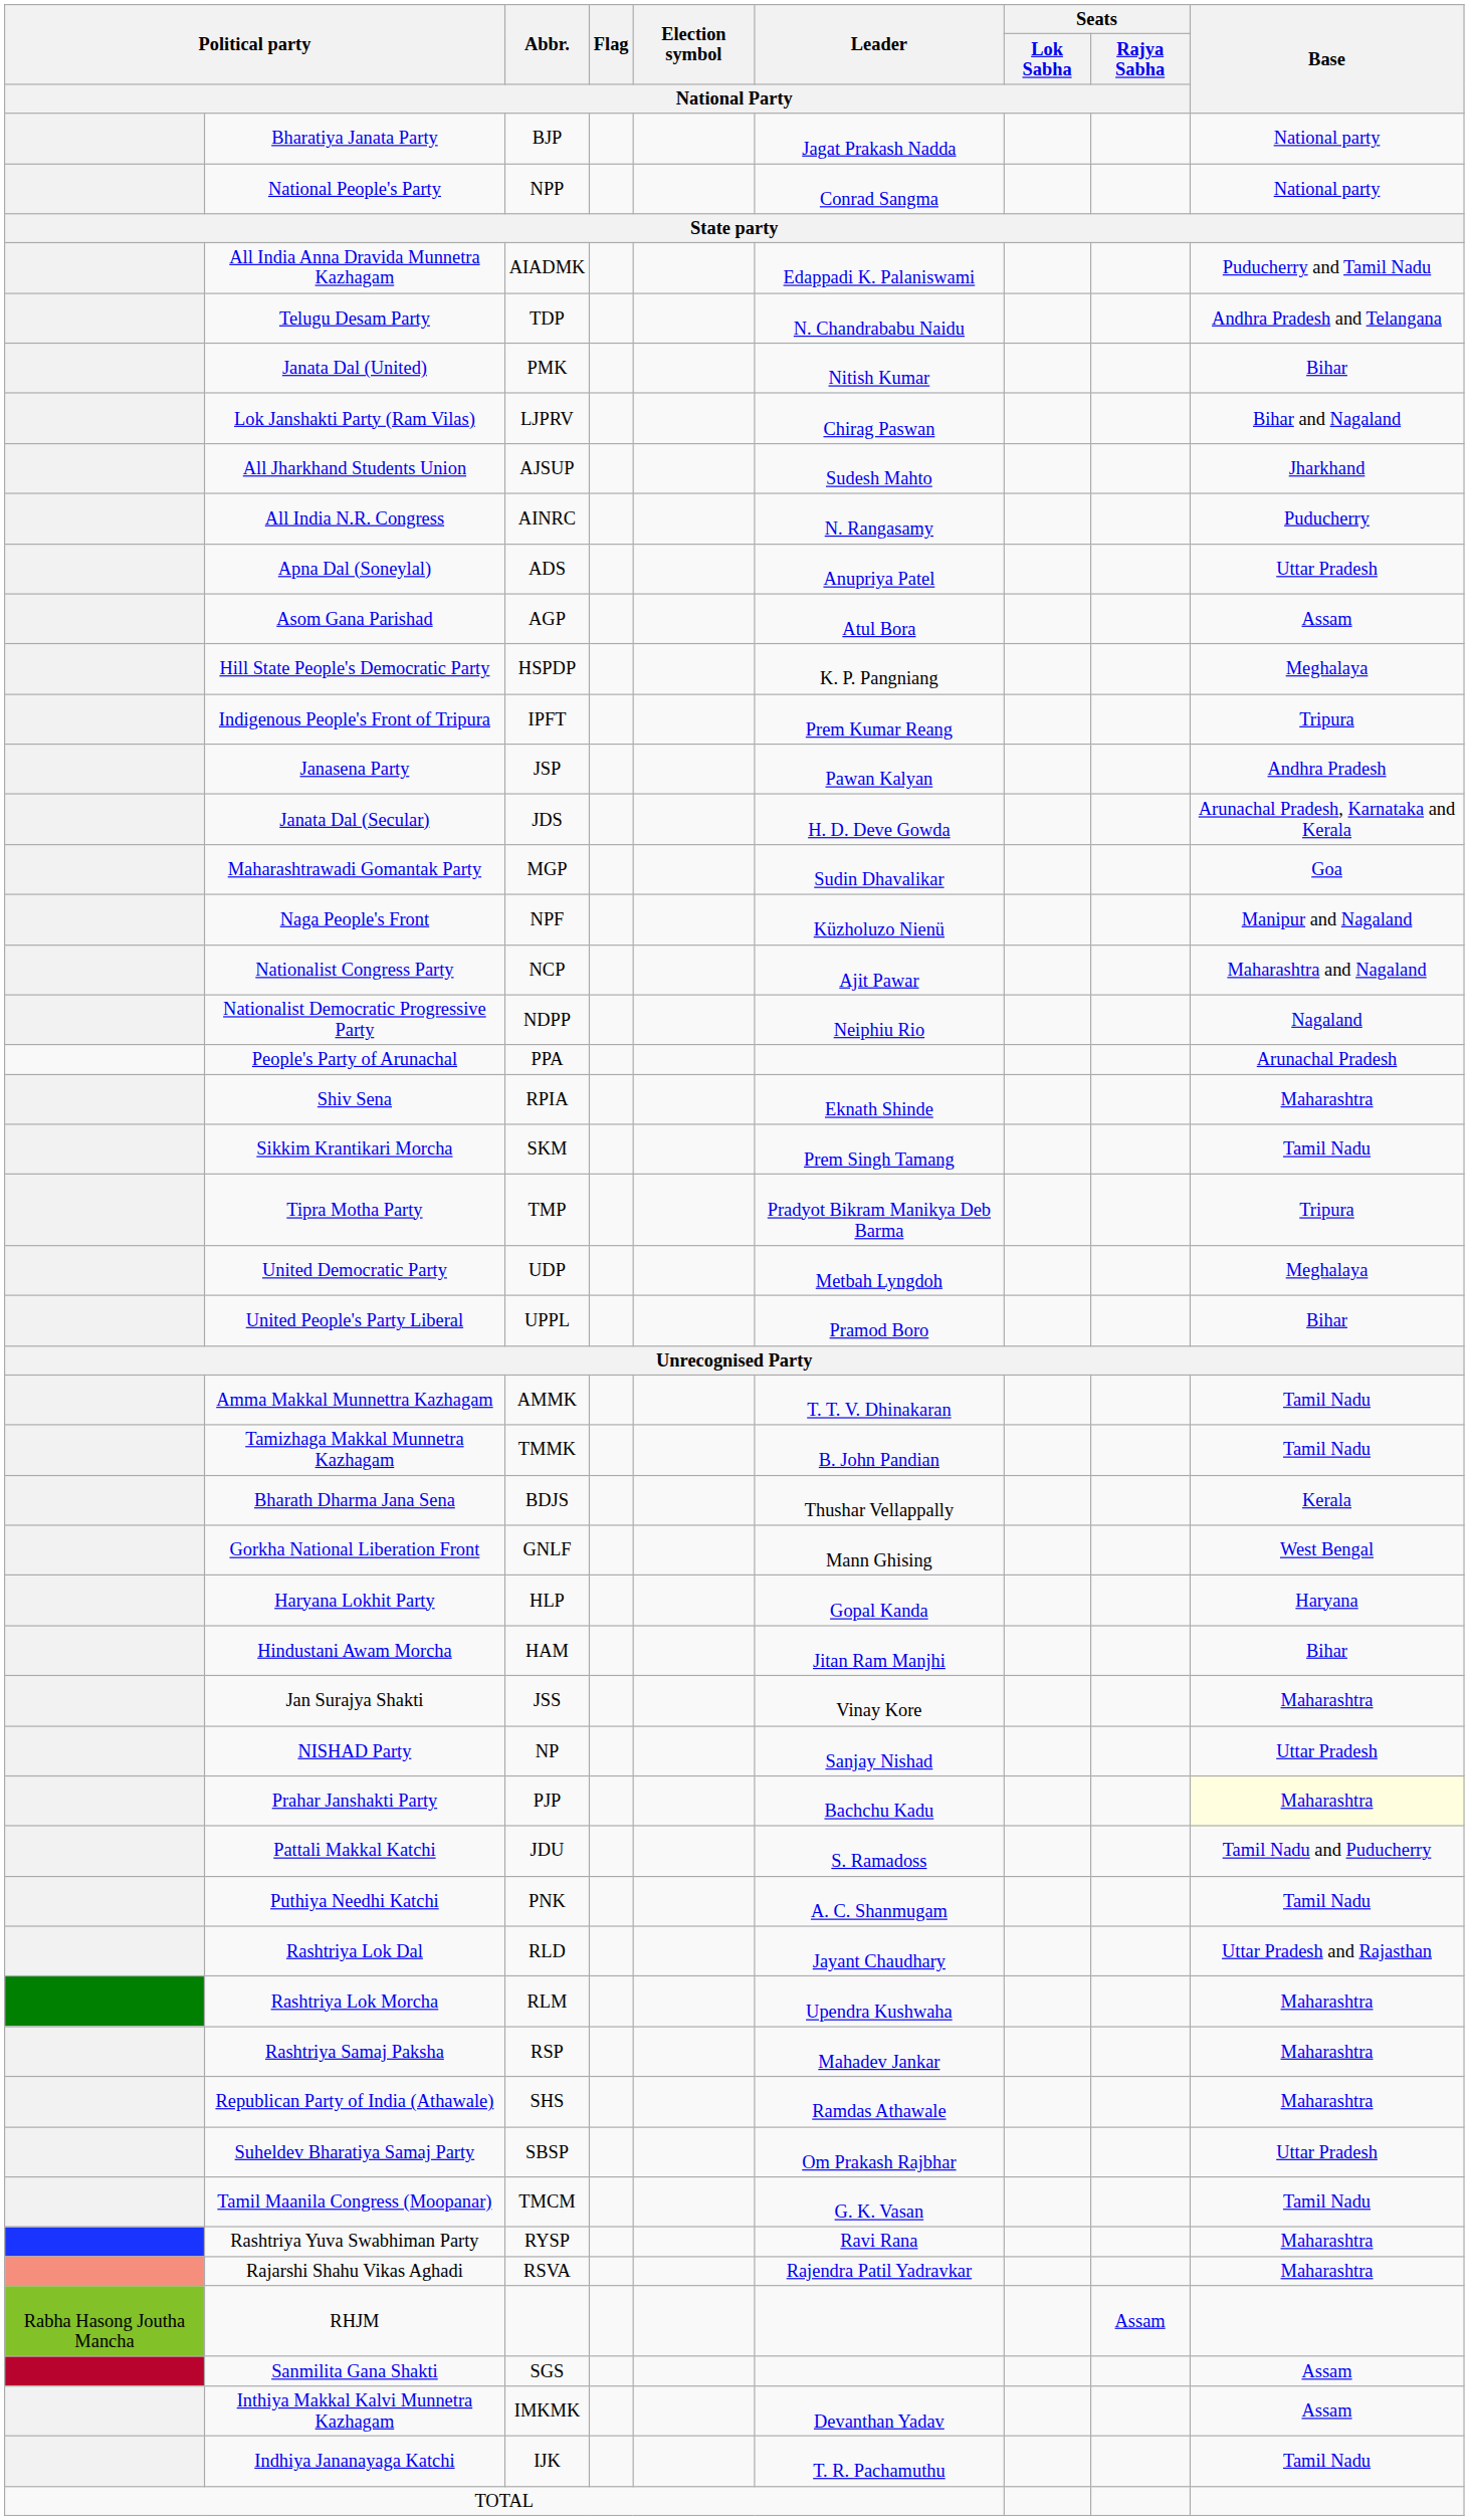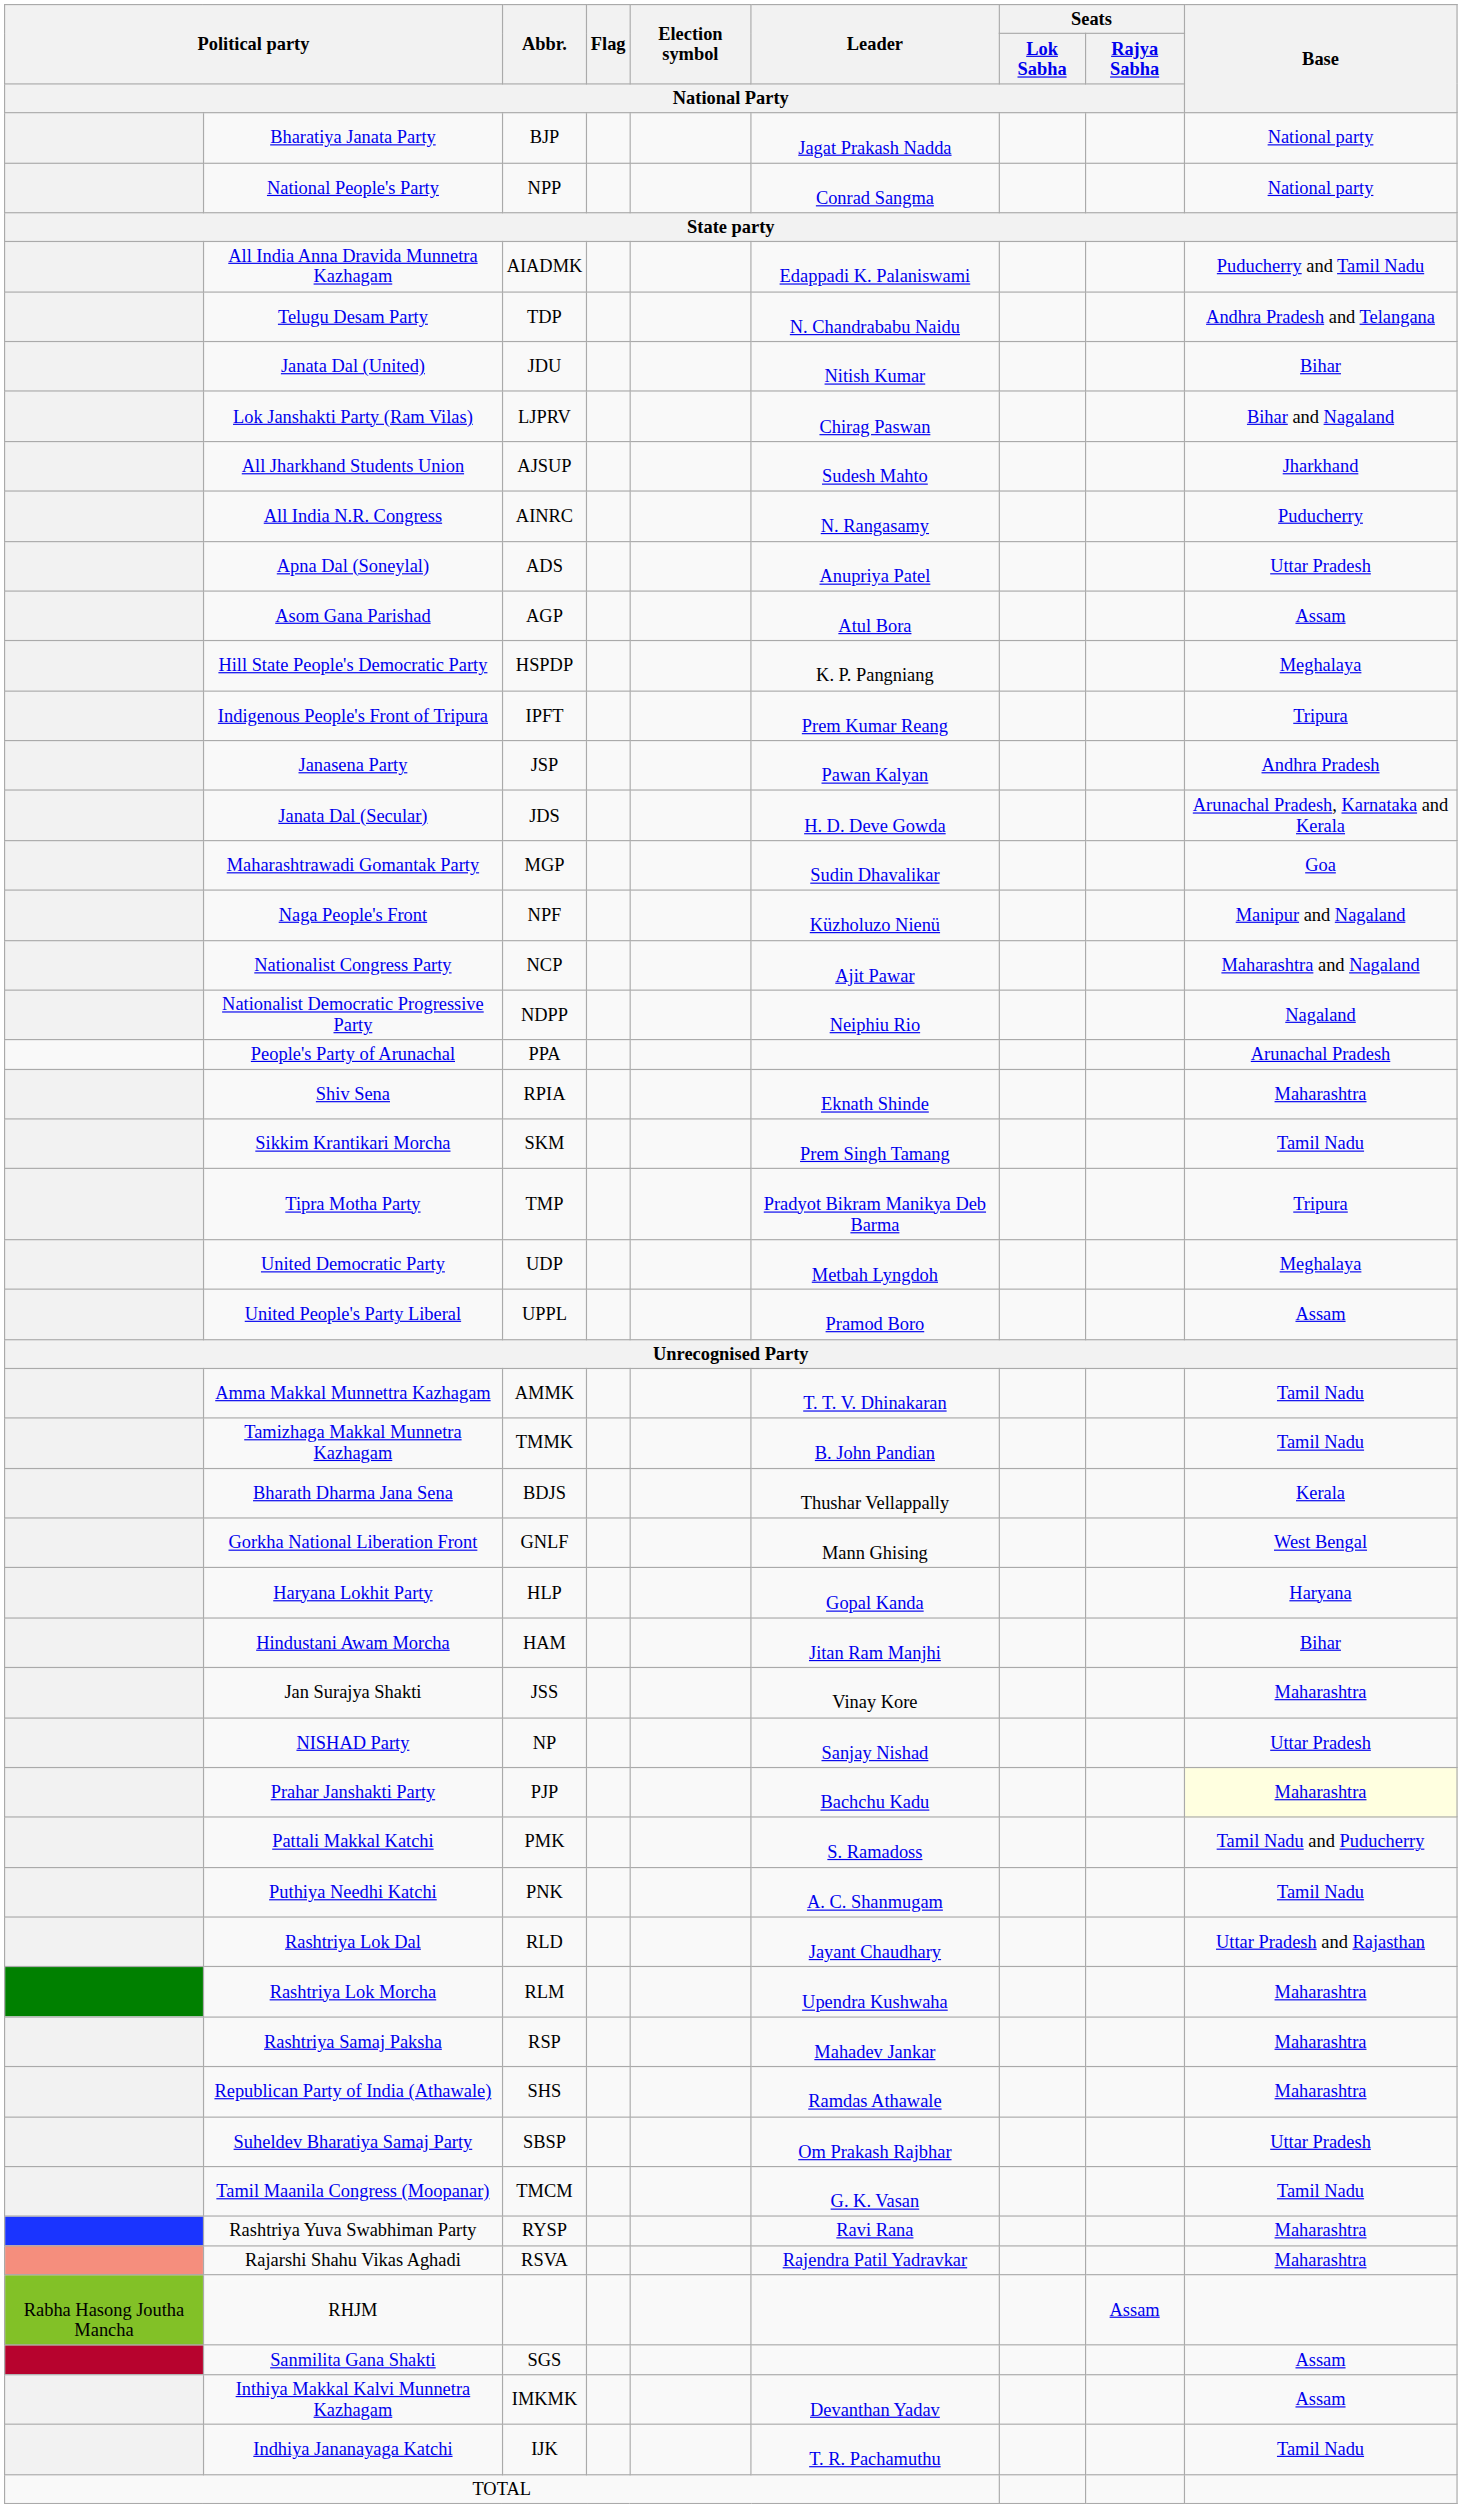Janata Dal (United) | Abbr.: PMK -> JDU
United People's Party Liberal | Base: Bihar -> Assam
Pattali Makkal Katchi | Abbr.: JDU -> PMK
